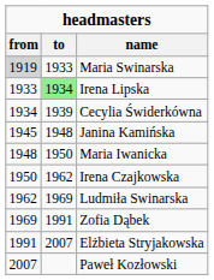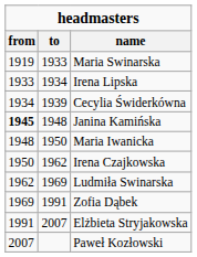Maria Swinarska | from: lightgrey background -> no background
Irena Lipska | to: lightgreen background -> no background
Janina Kamińska | from: normal -> bold
